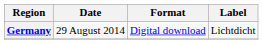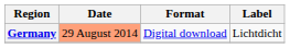Germany | Date: no background -> lightsalmon background
